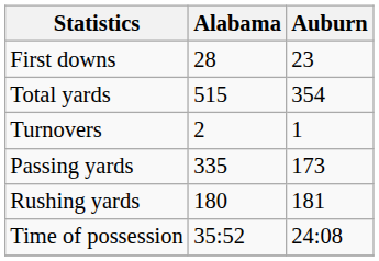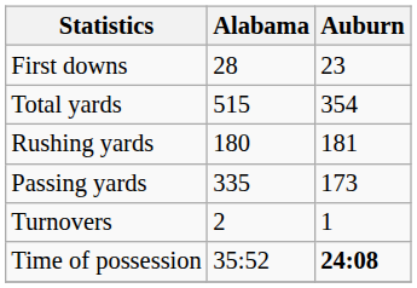rows swapped: Rushing yards <-> Turnovers
Time of possession | Auburn: normal -> bold
